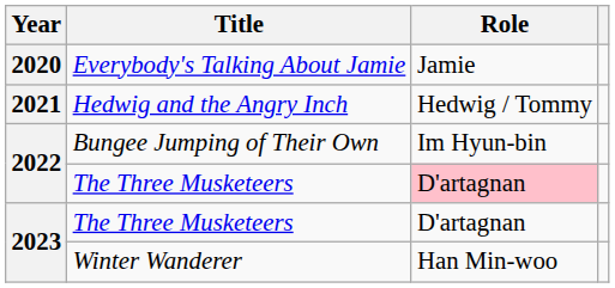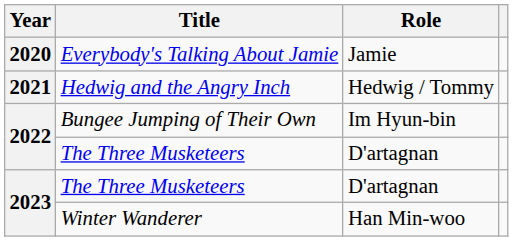2022 / The Three Musketeers | Role: pink background -> no background
